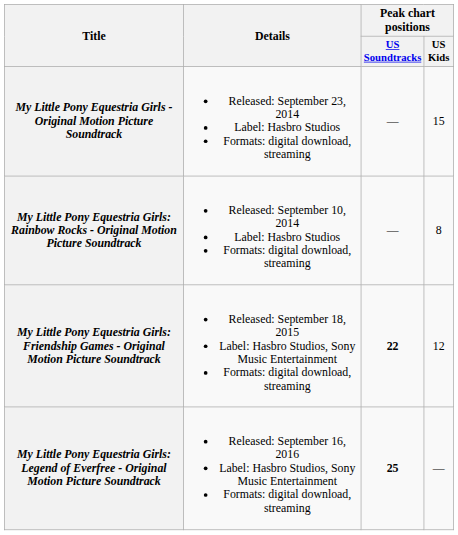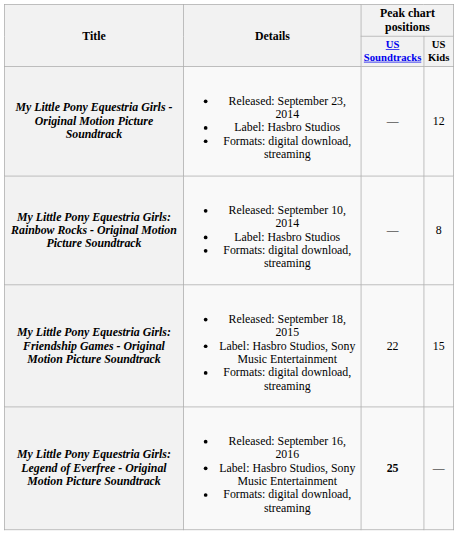row 3 | Peak chart positions / US Kids: 15 -> 12
row 5 | Peak chart positions / US Soundtracks: bold -> normal
row 5 | Peak chart positions / US Kids: 12 -> 15
